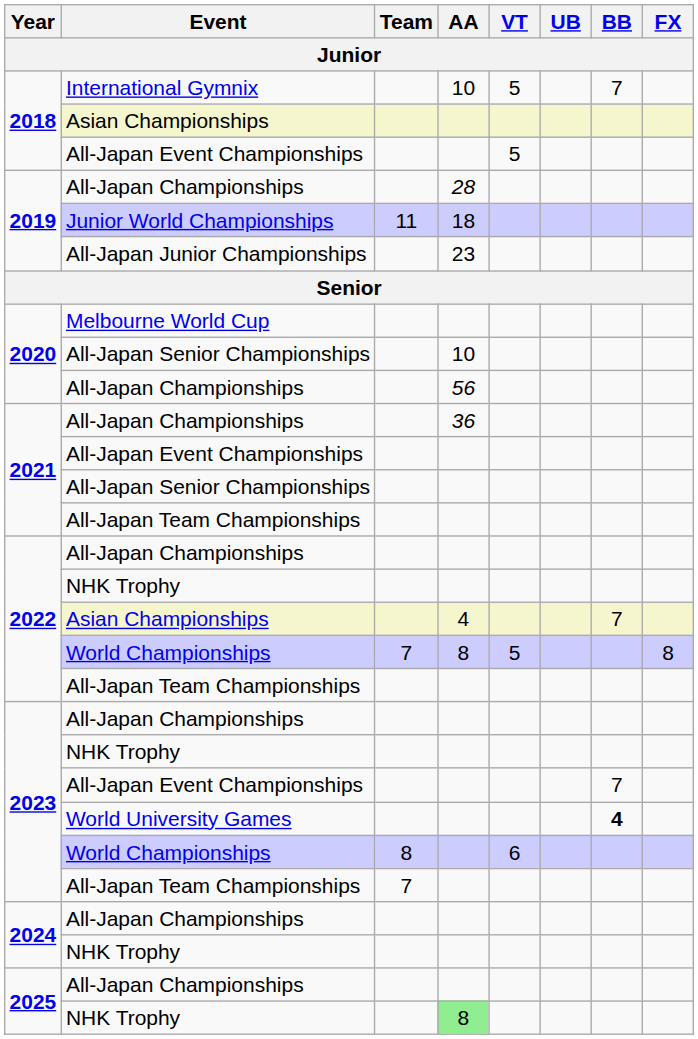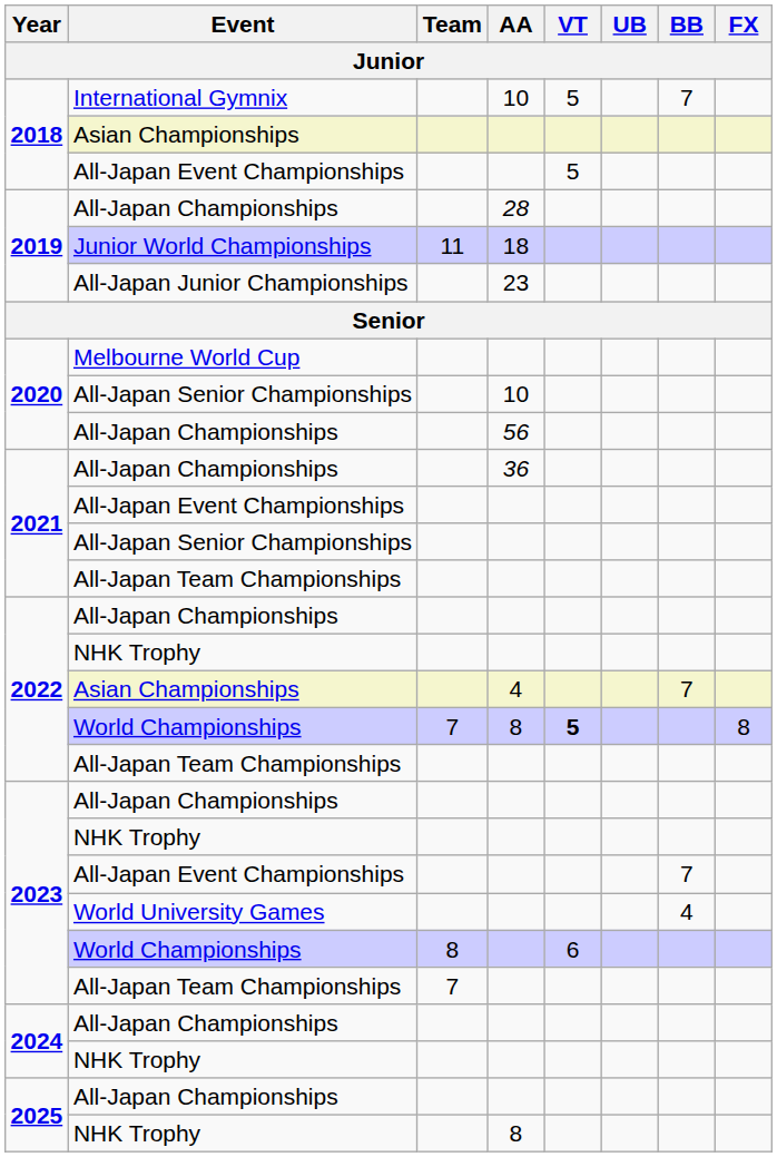2022 / World Championships | VT: normal -> bold
World University Games | BB: bold -> normal
2025 / NHK Trophy | AA: lightgreen background -> no background
